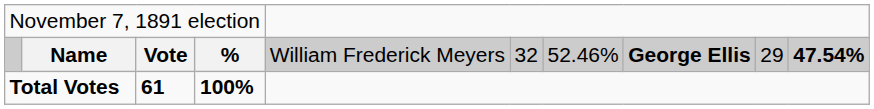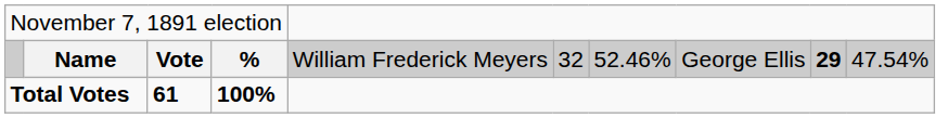row 2 | column 8: bold -> normal
row 2 | column 9: normal -> bold
row 2 | column 10: bold -> normal
